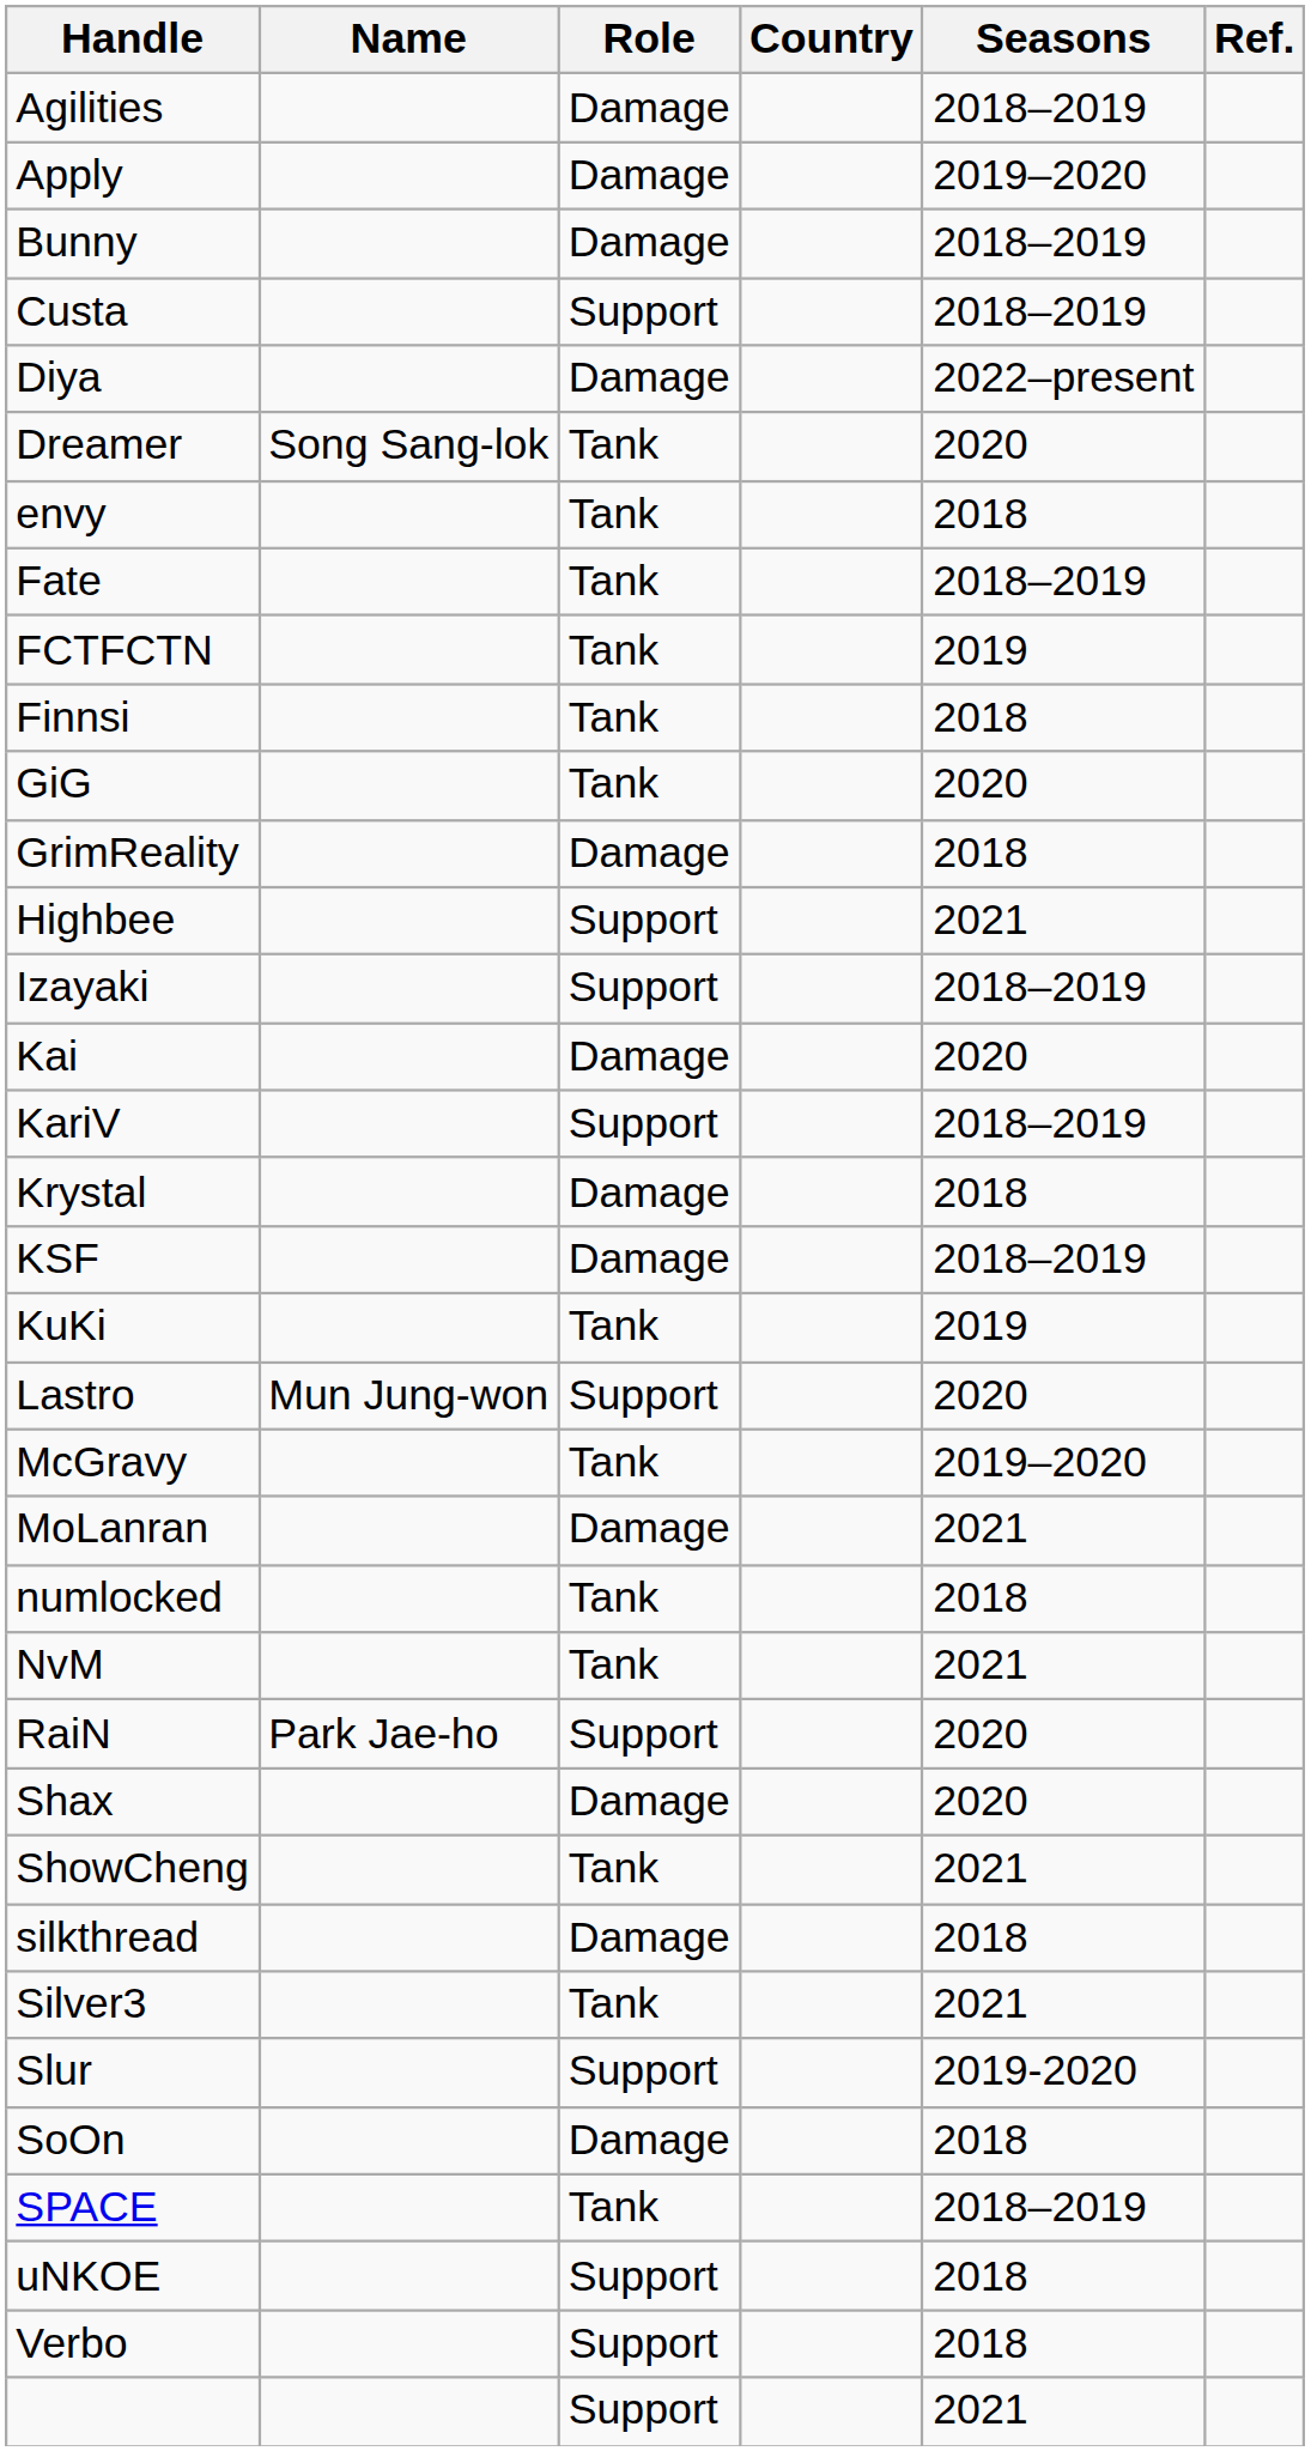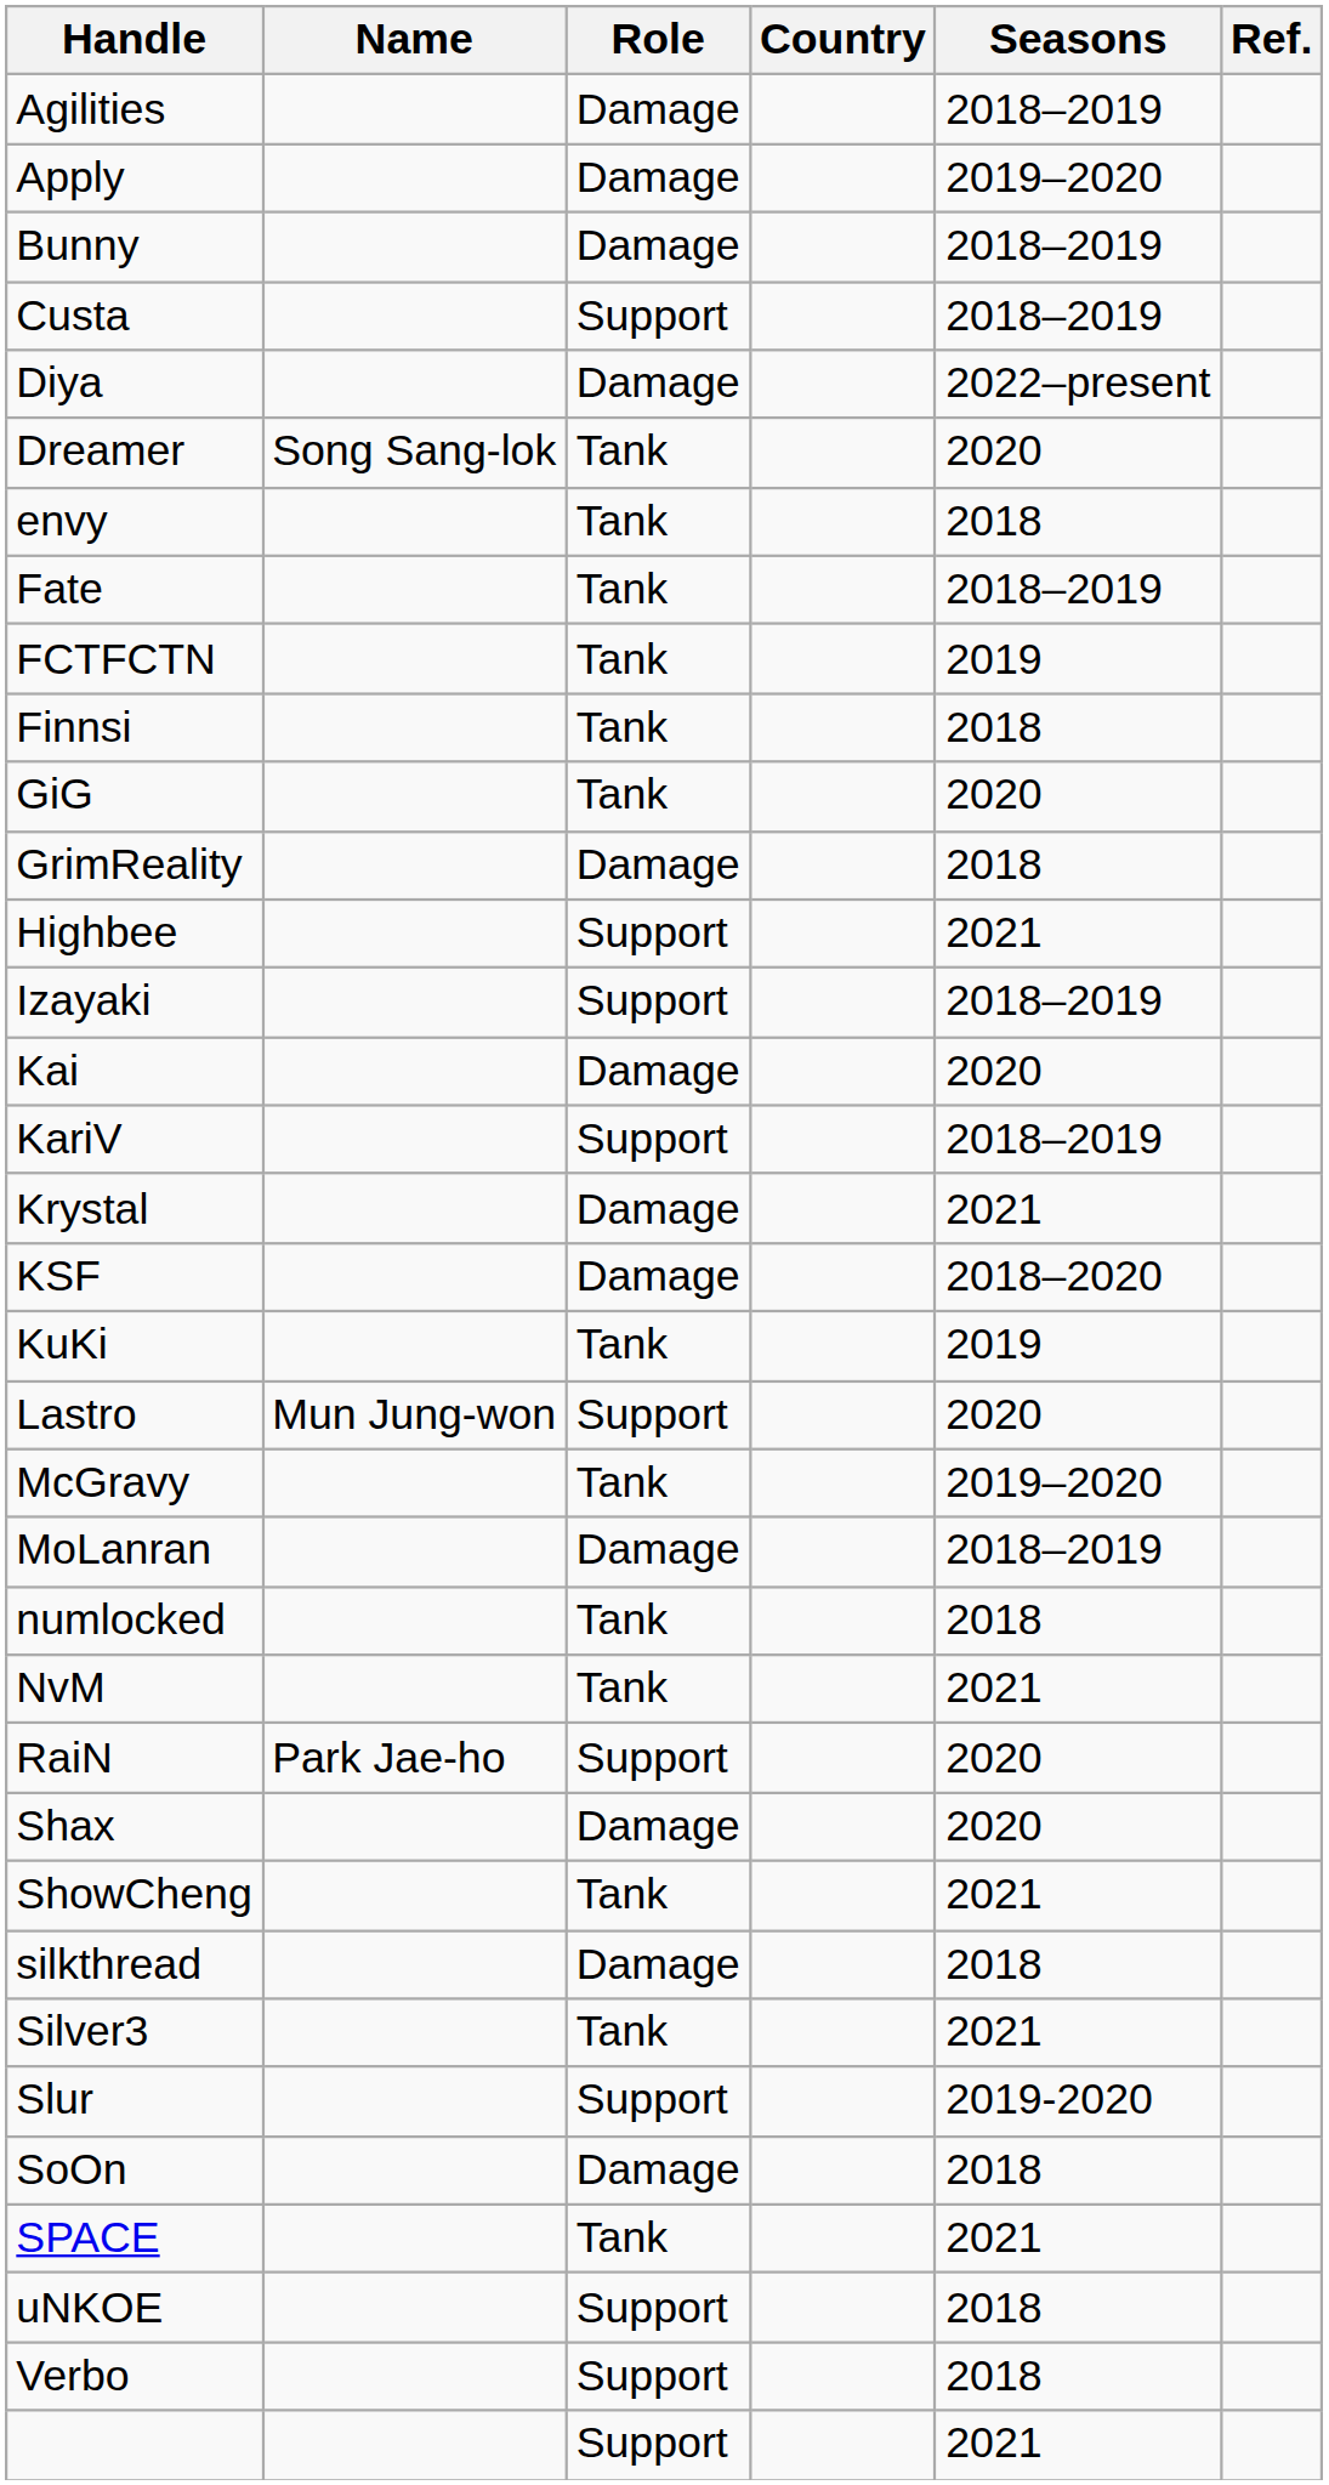Krystal | Seasons: 2018 -> 2021
KSF | Seasons: 2018–2019 -> 2018–2020
MoLanran | Seasons: 2021 -> 2018–2019
SPACE | Seasons: 2018–2019 -> 2021
